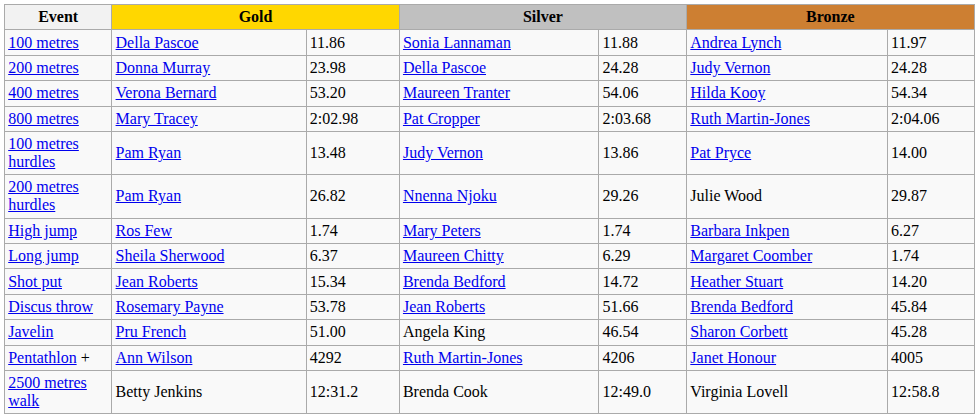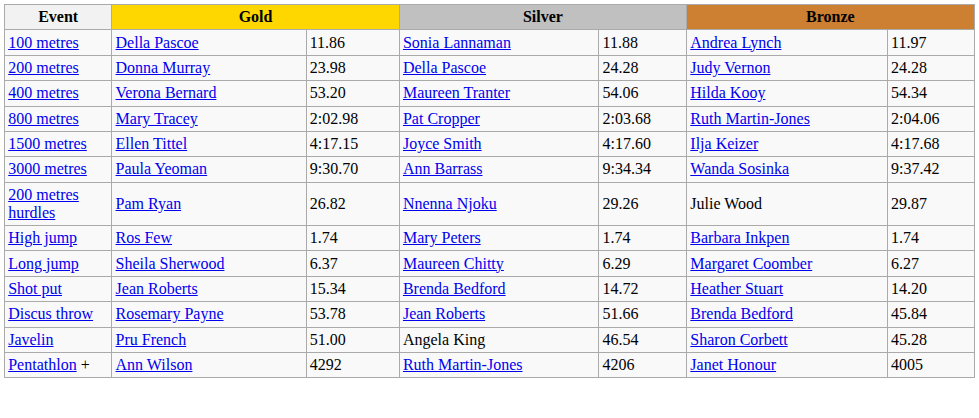+ row: 1500 metres | Ellen Tittel | 4:17.15 | Joyce Smith | 4:17.60 | Ilja Keizer | 4:17.68
+ row: 3000 metres | Paula Yeoman | 9:30.70 | Ann Barrass | 9:34.34 | Wanda Sosinka | 9:37.42
- row: 100 metres hurdles | Pam Ryan | 13.48 | Judy Vernon | 13.86 | Pat Pryce | 14.00
High jump | column 7: 6.27 -> 1.74
Long jump | column 7: 1.74 -> 6.27
- row: 2500 metres walk | Betty Jenkins | 12:31.2 | Brenda Cook | 12:49.0 | Virginia Lovell | 12:58.8
